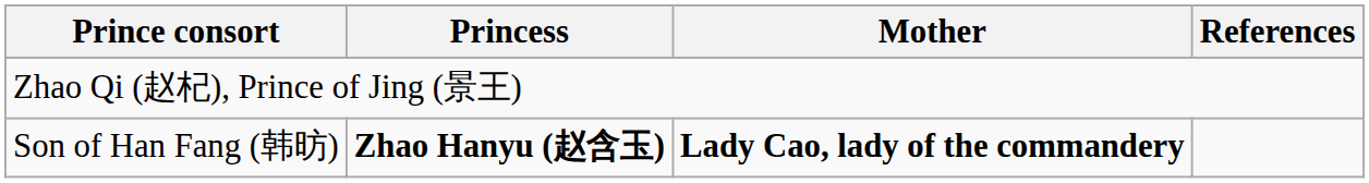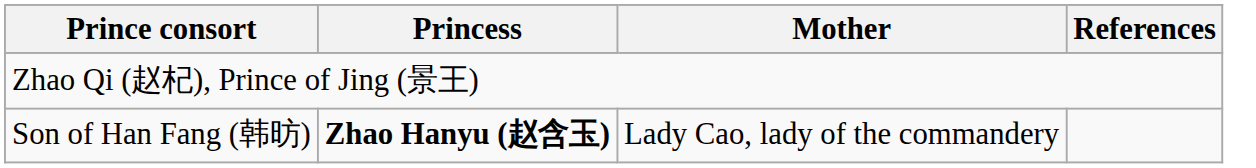Son of Han Fang (韩昉) | Mother: bold -> normal
